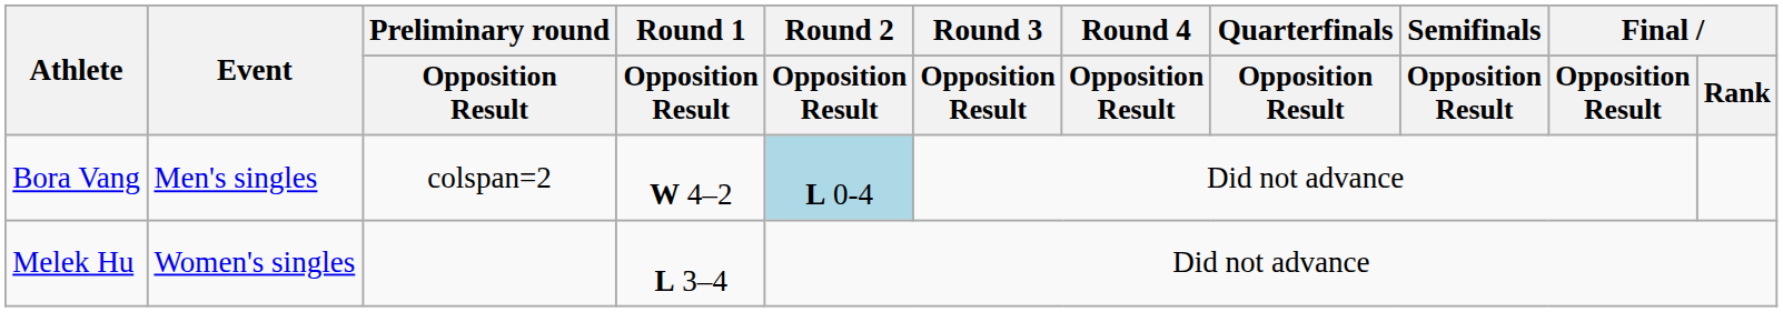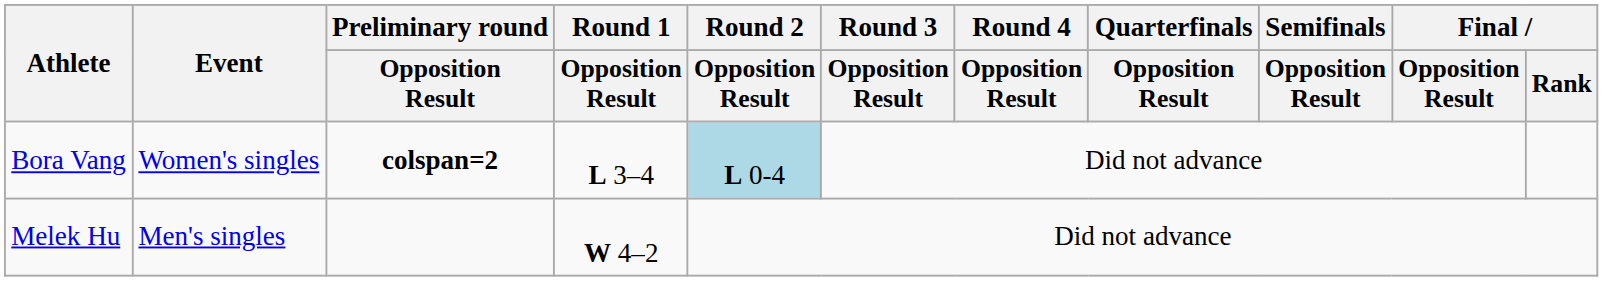Bora Vang | Event: Men's singles -> Women's singles
Bora Vang | Preliminary round / Opposition Result: normal -> bold
Bora Vang | Round 1 / Opposition Result: W 4–2 -> L 3–4
Melek Hu | Event: Women's singles -> Men's singles
Melek Hu | Round 1 / Opposition Result: L 3–4 -> W 4–2
